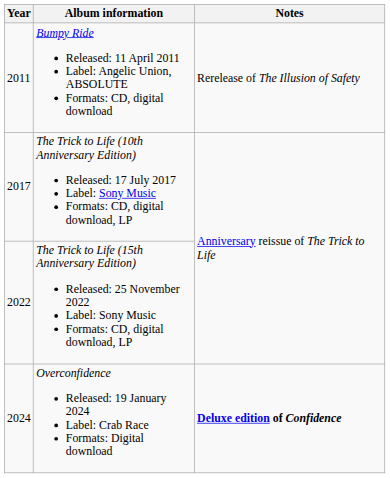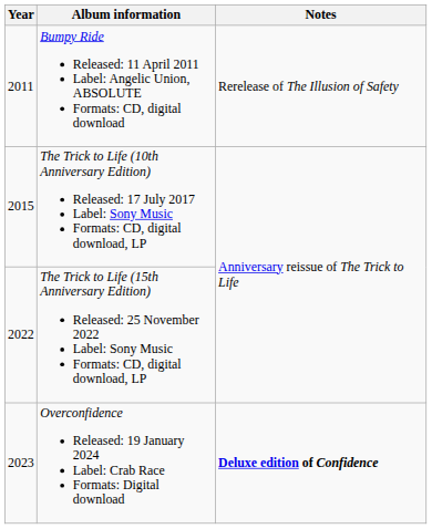row 3 | Year: 2017 -> 2015
row 5 | Year: 2024 -> 2023
